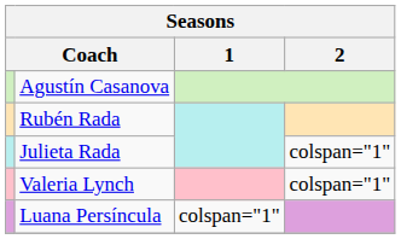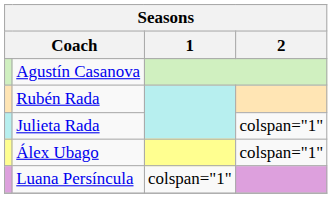- row: Valeria Lynch | colspan="1"
+ row: Álex Ubago | colspan="1"
